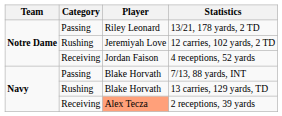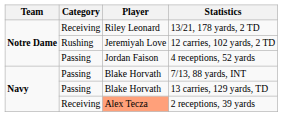13/21, 178 yards, 2 TD | Category: Passing -> Receiving
4 receptions, 52 yards | Category: Receiving -> Passing
13 carries, 129 yards, TD | Category: Rushing -> Passing
